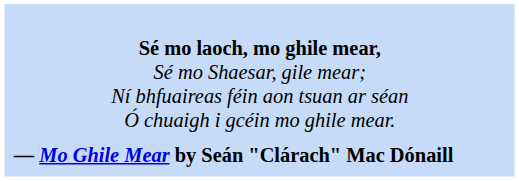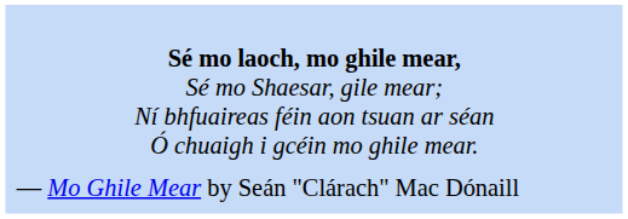row 2 | column 1: bold -> normal
